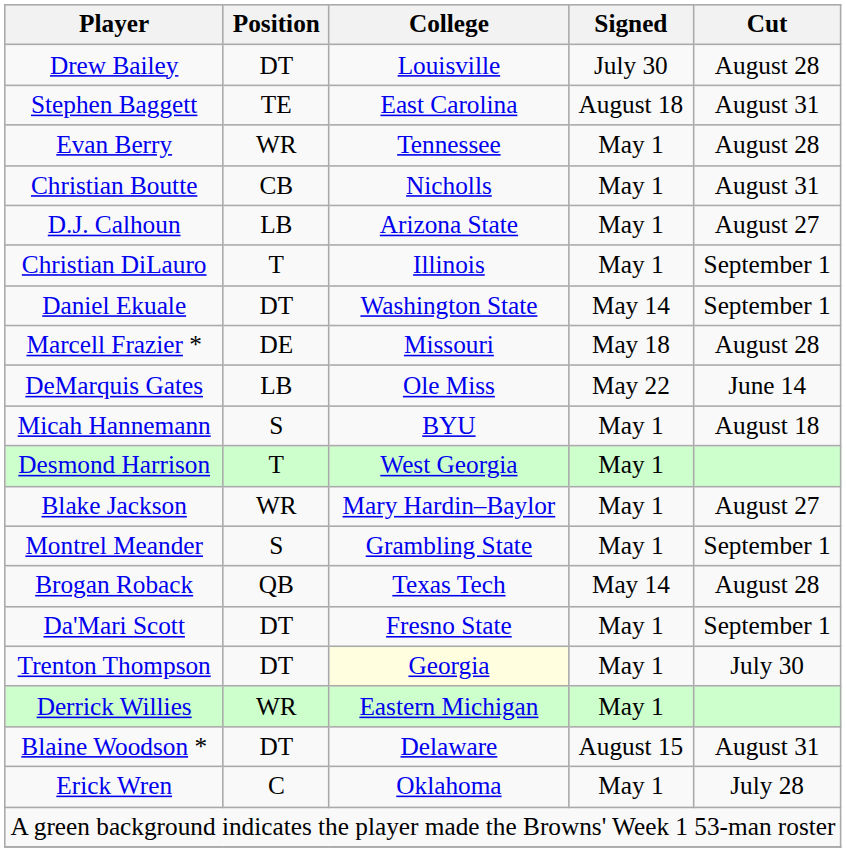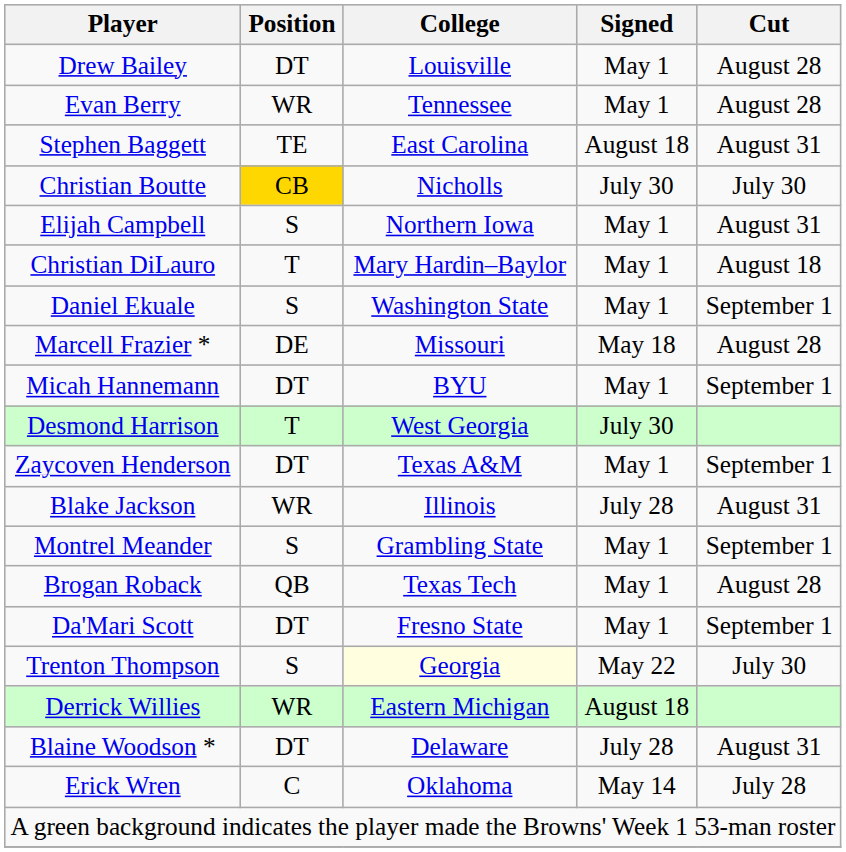Drew Bailey | Signed: July 30 -> May 1
rows swapped: Stephen Baggett <-> Evan Berry
Christian Boutte | Position: no background -> gold background
Christian Boutte | Signed: May 1 -> July 30
Christian Boutte | Cut: August 31 -> July 30
- row: D.J. Calhoun | LB | Arizona State | May 1 | August 27
+ row: Elijah Campbell | S | Northern Iowa | May 1 | August 31
Christian DiLauro | College: Illinois -> Mary Hardin–Baylor
Christian DiLauro | Cut: September 1 -> August 18
Daniel Ekuale | Position: DT -> S
Daniel Ekuale | Signed: May 14 -> May 1
- row: DeMarquis Gates | LB | Ole Miss | May 22 | June 14
Micah Hannemann | Position: S -> DT
Micah Hannemann | Cut: August 18 -> September 1
Desmond Harrison | Signed: May 1 -> July 30
+ row: Zaycoven Henderson | DT | Texas A&M | May 1 | September 1
Blake Jackson | College: Mary Hardin–Baylor -> Illinois
Blake Jackson | Signed: May 1 -> July 28
Blake Jackson | Cut: August 27 -> August 31
Brogan Roback | Signed: May 14 -> May 1
Trenton Thompson | Position: DT -> S
Trenton Thompson | Signed: May 1 -> May 22
Derrick Willies | Signed: May 1 -> August 18
Blaine Woodson * | Signed: August 15 -> July 28
Erick Wren | Signed: May 1 -> May 14
